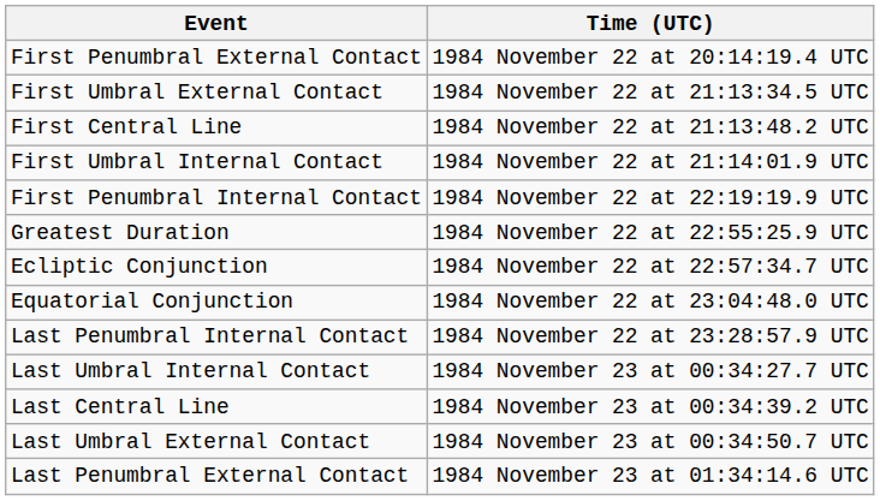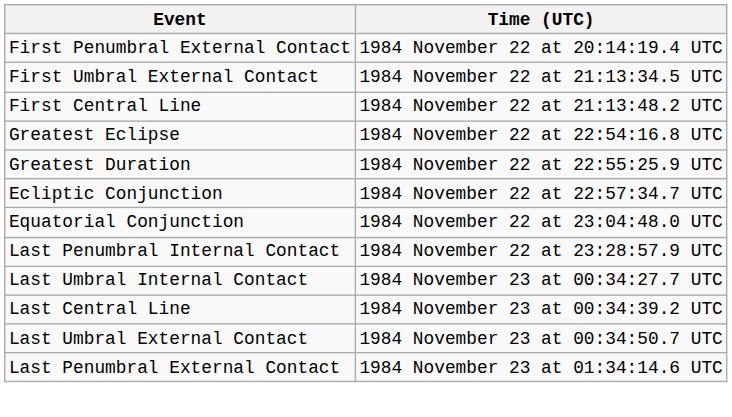- row: First Umbral Internal Contact | 1984 November 22 at 21:14:01.9 UTC
- row: First Penumbral Internal Contact | 1984 November 22 at 22:19:19.9 UTC
+ row: Greatest Eclipse | 1984 November 22 at 22:54:16.8 UTC
